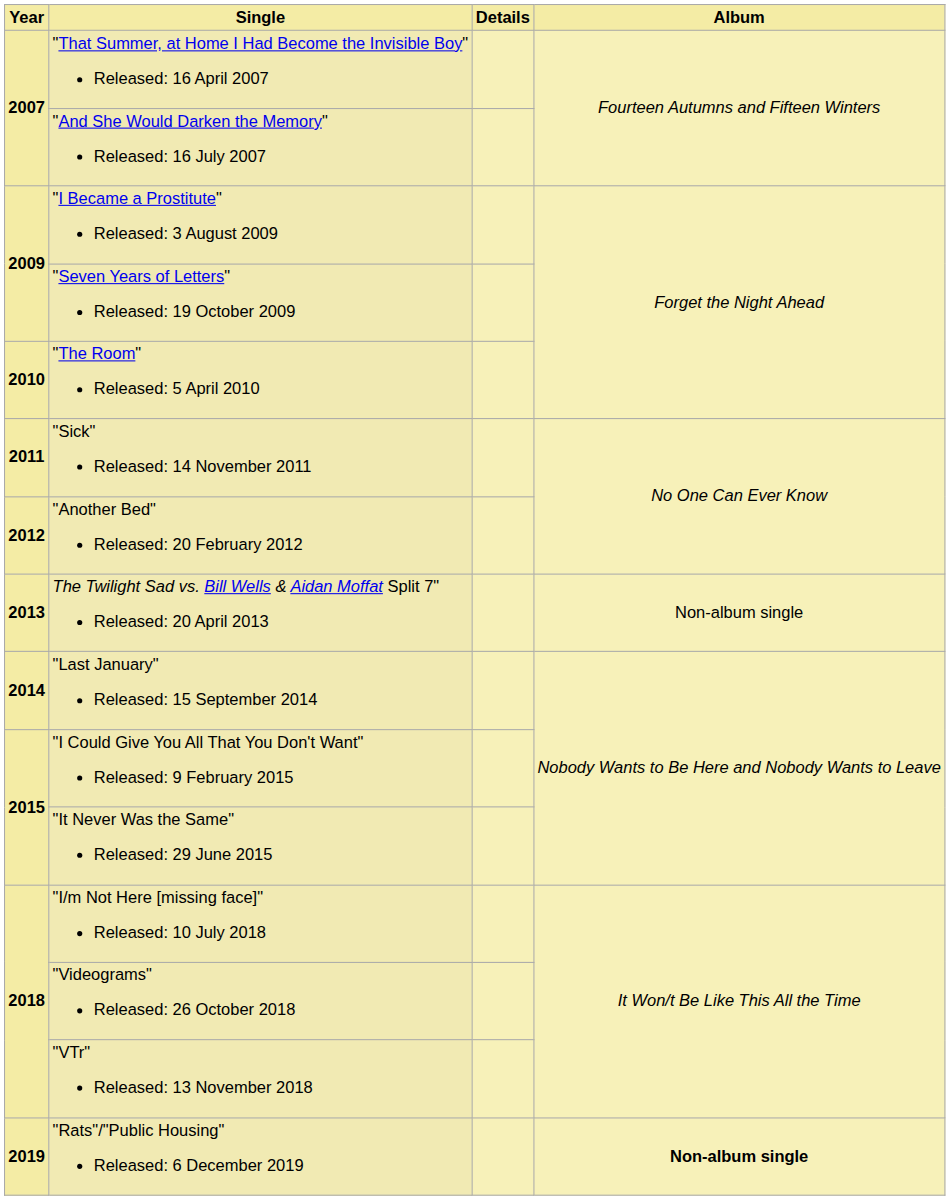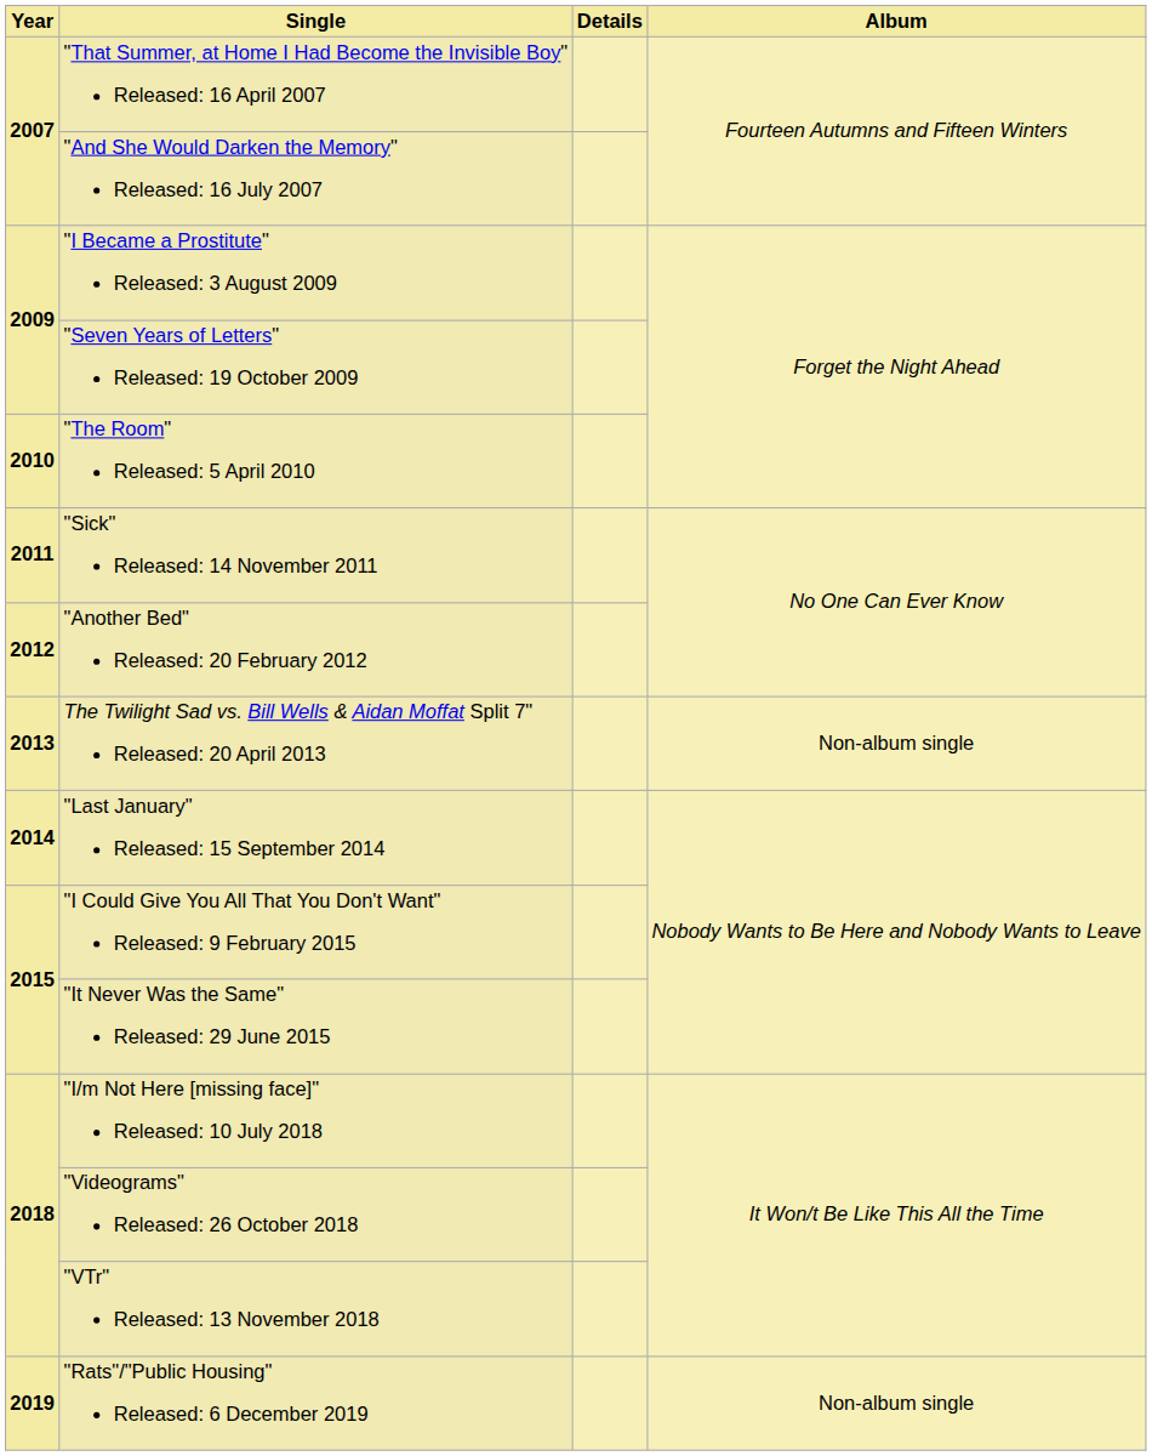"Rats"/"Public Housing" Released: 6 December 2019 | Album: bold -> normal
